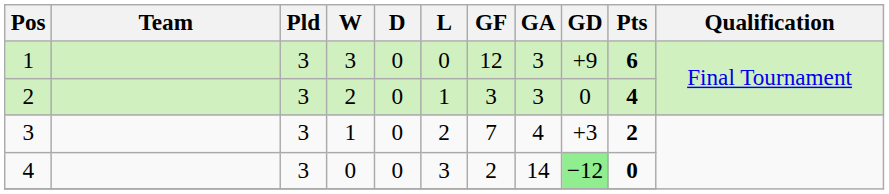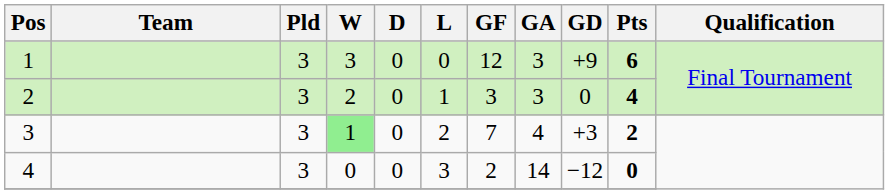row 4 | W: no background -> lightgreen background
row 5 | GD: lightgreen background -> no background
